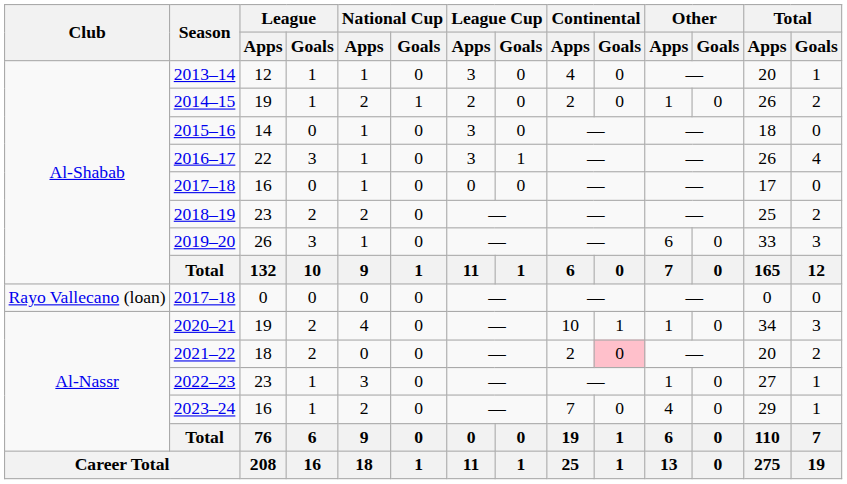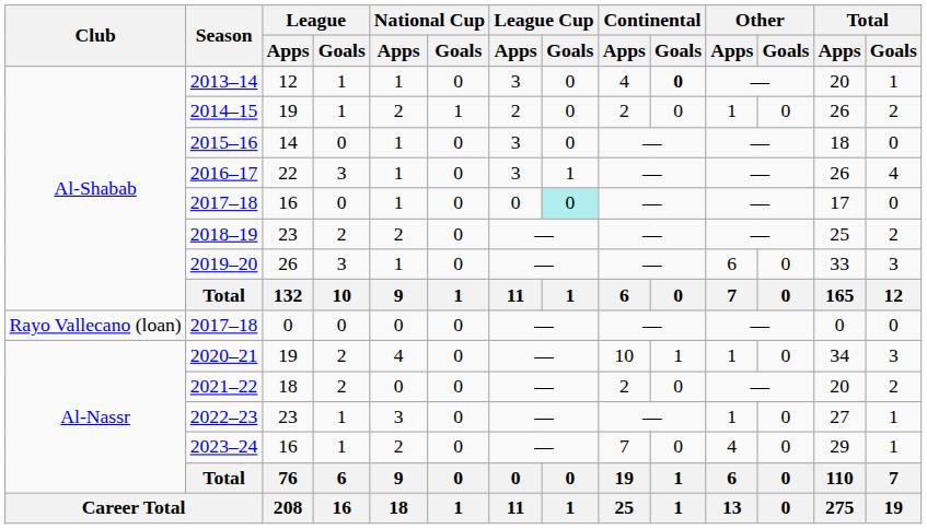2013–14 | Continental / Goals: normal -> bold
2017–18 / 16 | League Cup / Goals: no background -> paleturquoise background
2021–22 | Continental / Goals: pink background -> no background
